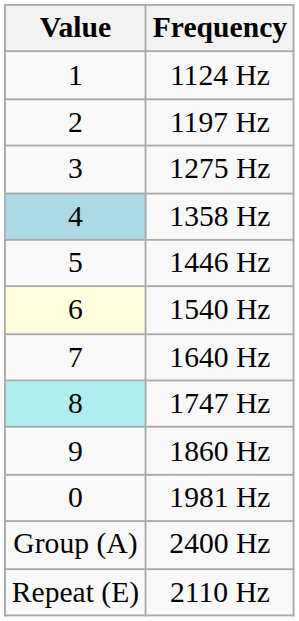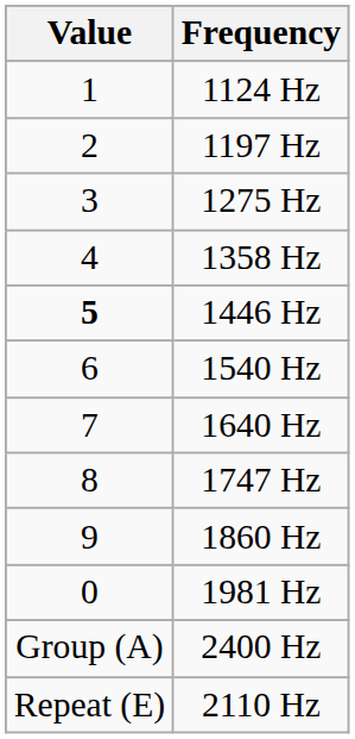1358 Hz | Value: lightblue background -> no background
1446 Hz | Value: normal -> bold
1540 Hz | Value: lightyellow background -> no background
1747 Hz | Value: paleturquoise background -> no background
